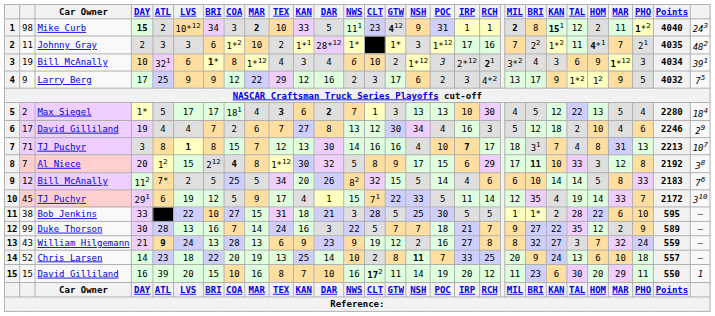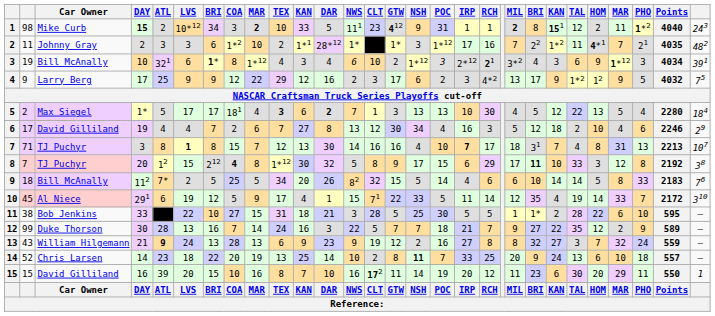row 10 | Car Owner: Al Niece -> TJ Puchyr
row 11 | column 2: 12 -> 18
row 12 | Car Owner: TJ Puchyr -> Al Niece
